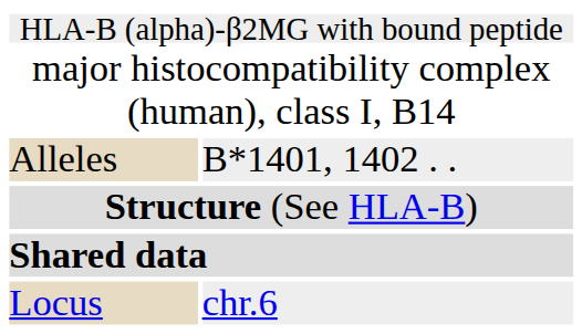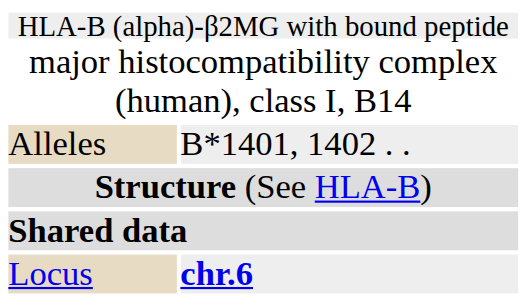Locus | column 2: normal -> bold
